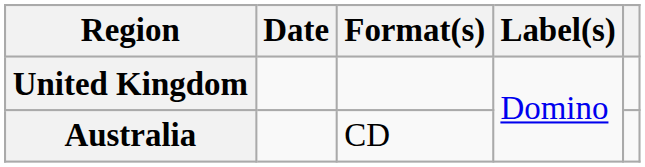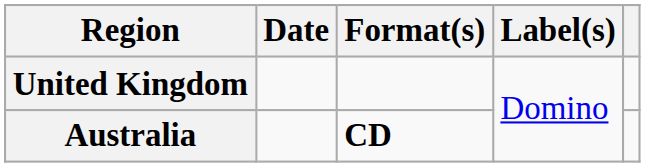Australia | Format(s): normal -> bold
